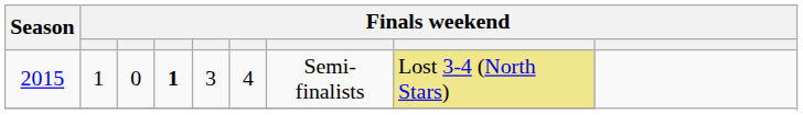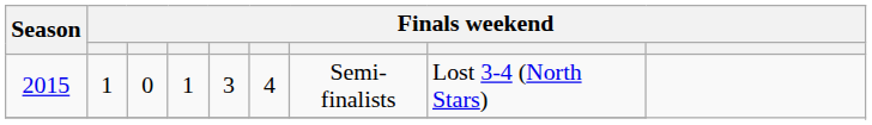2015 | column 4: bold -> normal
2015 | column 8: khaki background -> no background
